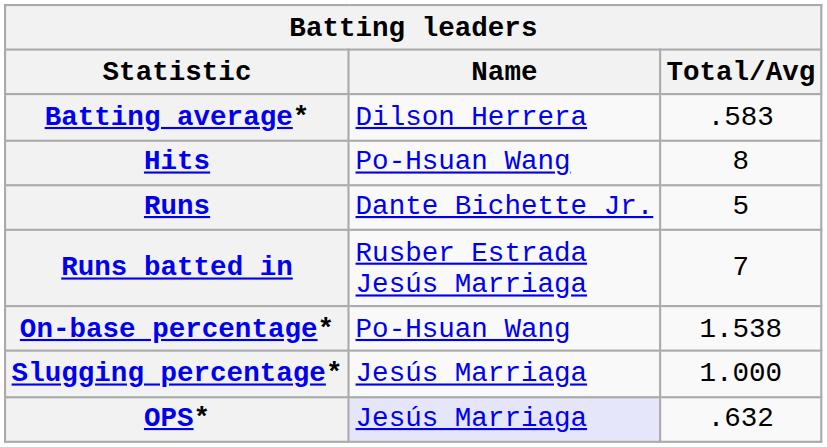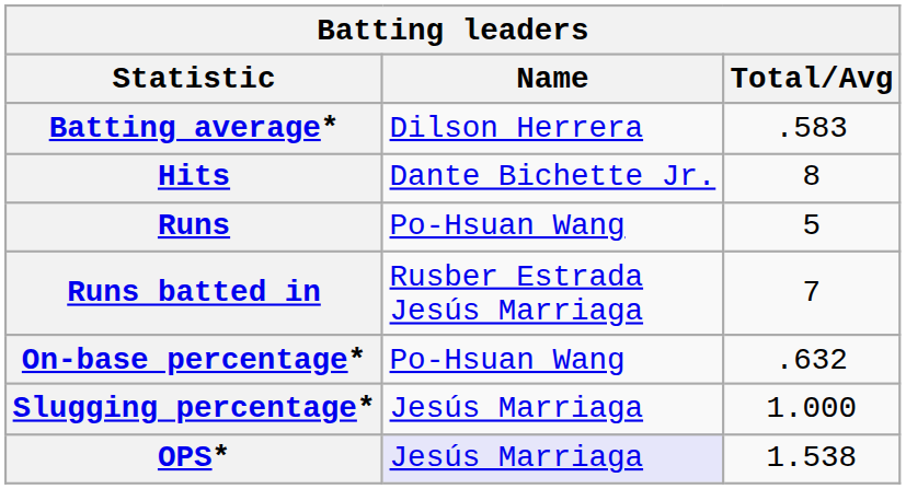Hits | Name: Po-Hsuan Wang -> Dante Bichette Jr.
Runs | Name: Dante Bichette Jr. -> Po-Hsuan Wang
On-base percentage* | Total/Avg: 1.538 -> .632
OPS* | Total/Avg: .632 -> 1.538
